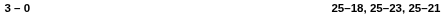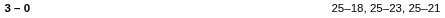row 1 | column 2: bold -> normal
